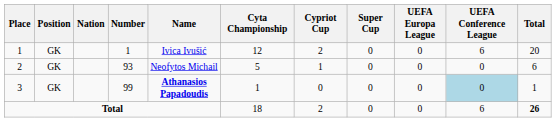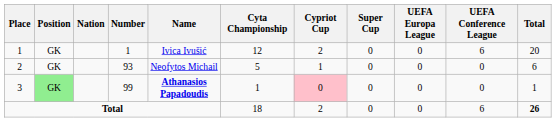3 | Position: no background -> lightgreen background
3 | Cypriot Cup: no background -> pink background
3 | UEFA Conference League: lightblue background -> no background
